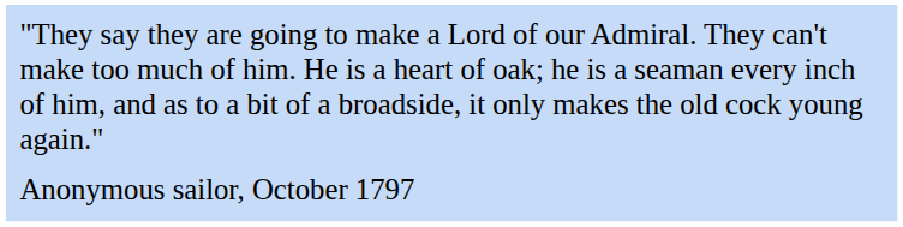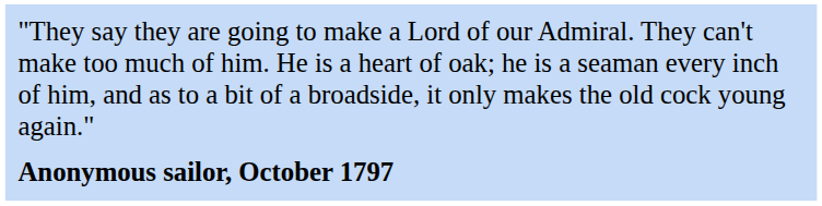row 2 | column 1: normal -> bold
